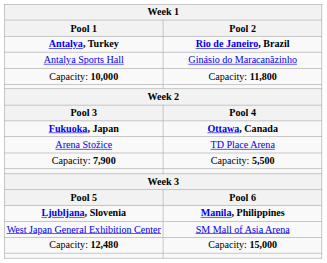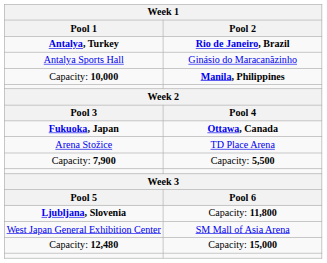row 5 | Pool 2: Capacity: 11,800 -> Manila, Philippines
row 15 | Pool 2: Manila, Philippines -> Capacity: 11,800
